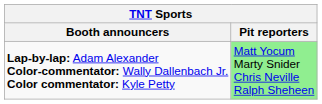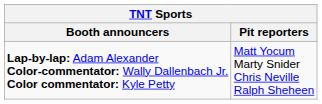row 3 | Pit reporters: lightgreen background -> no background
